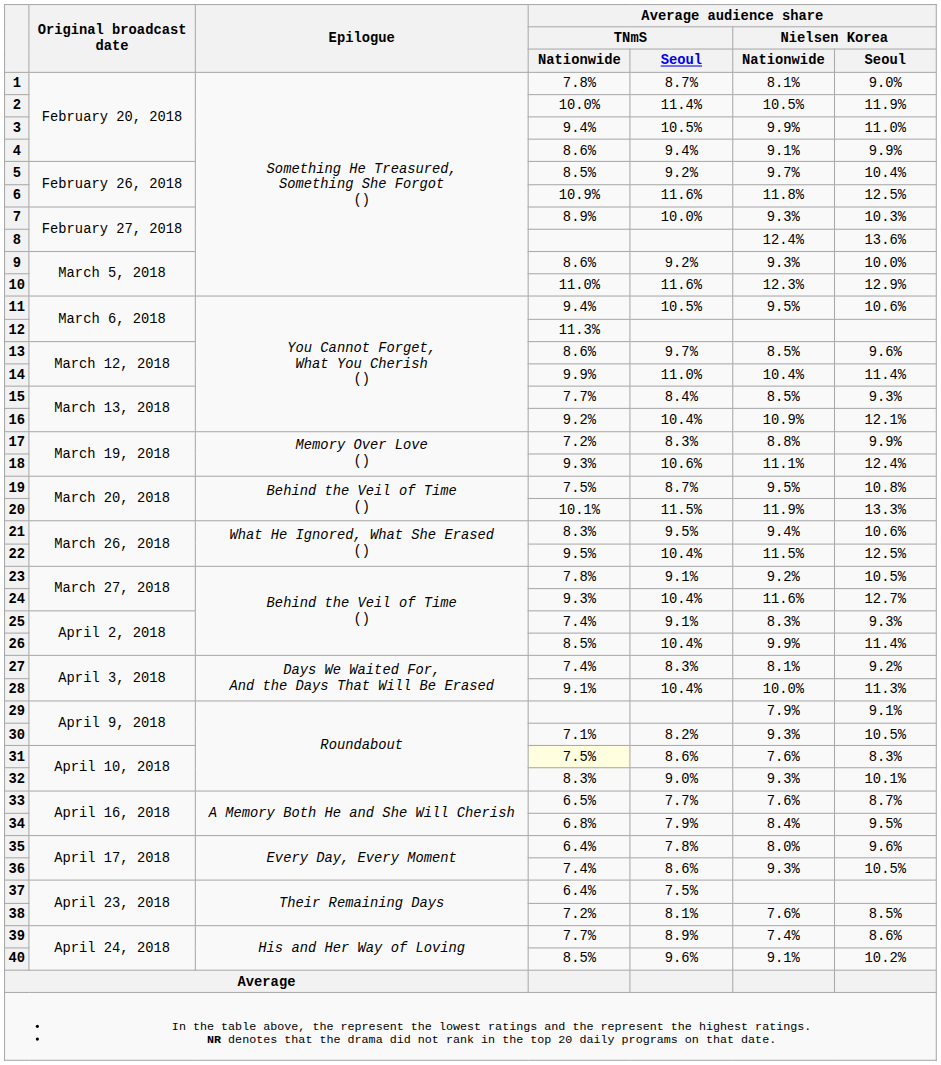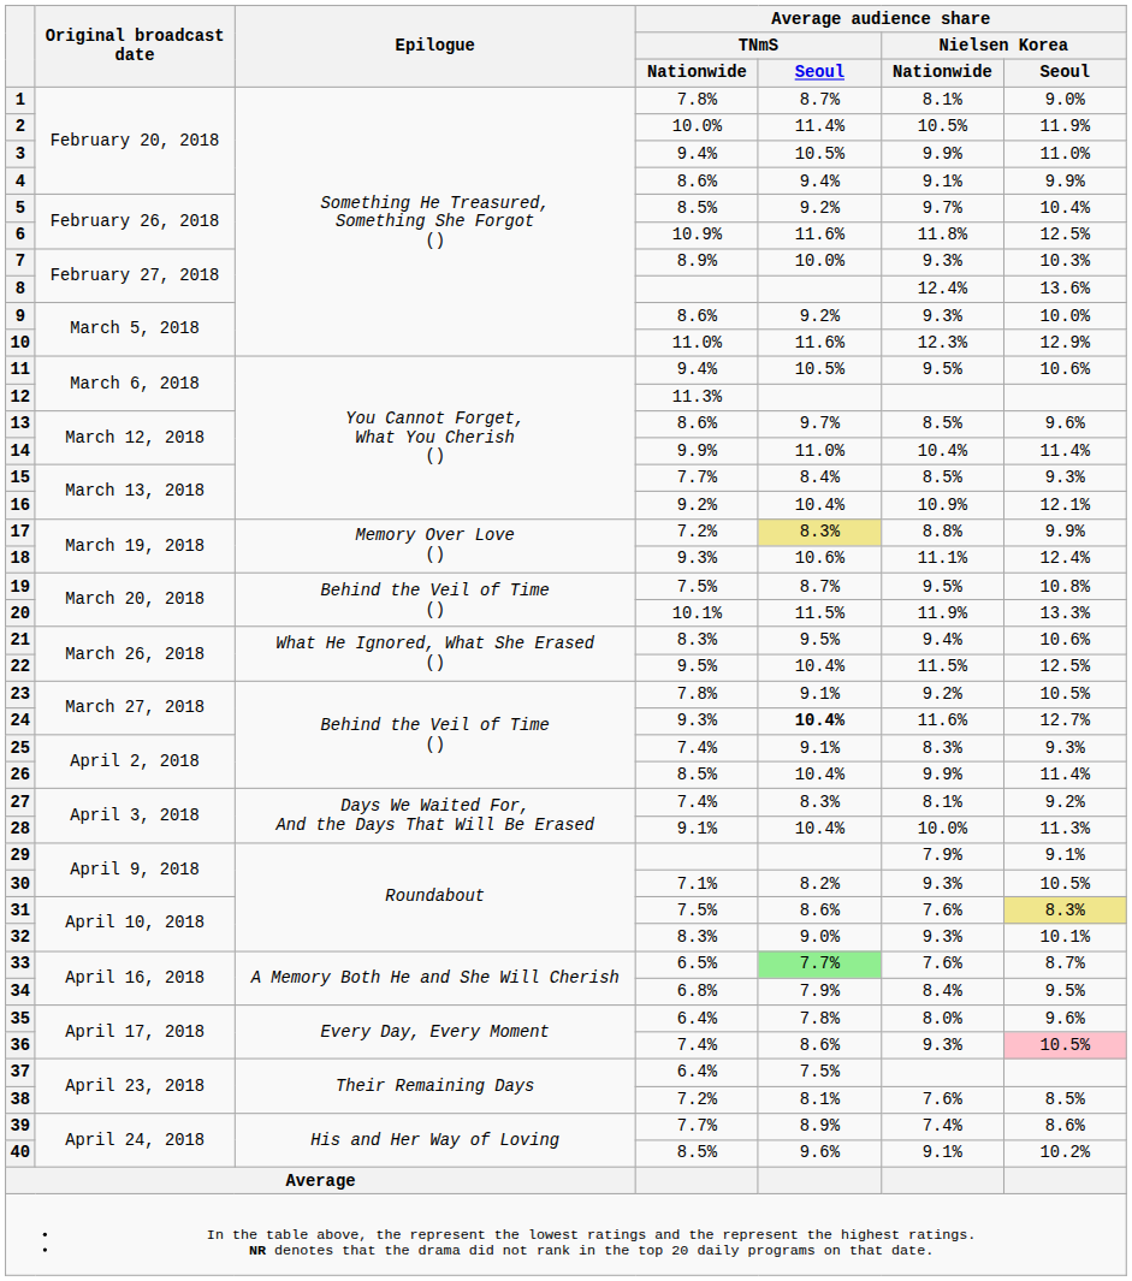17 | Average audience share / TNmS / Seoul: no background -> khaki background
24 | Average audience share / TNmS / Seoul: normal -> bold
31 | Average audience share / TNmS / Nationwide: lightyellow background -> no background
31 | Average audience share / Nielsen Korea / Seoul: no background -> khaki background
33 | Average audience share / TNmS / Seoul: no background -> lightgreen background
36 | Average audience share / Nielsen Korea / Seoul: no background -> pink background
